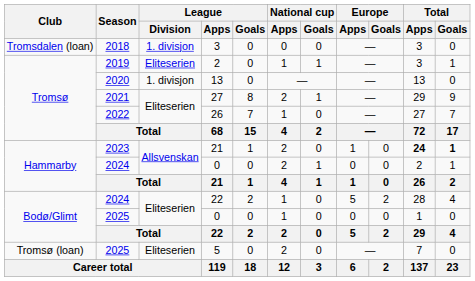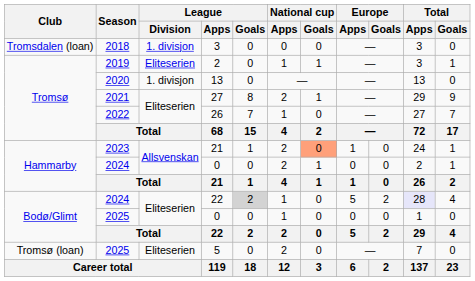2023 / 21 | National cup / Goals: no background -> lightsalmon background
2023 / 21 | Total / Apps: bold -> normal
2023 / 21 | Total / Goals: bold -> normal
2024 / 22 | League / Goals: no background -> lightgrey background
2024 / 22 | Total / Apps: no background -> lavender background
